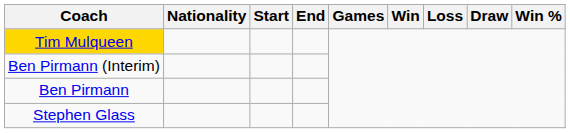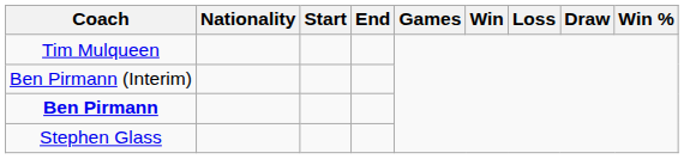Tim Mulqueen | Coach: gold background -> no background
Ben Pirmann | Coach: normal -> bold
